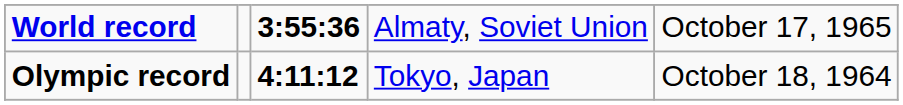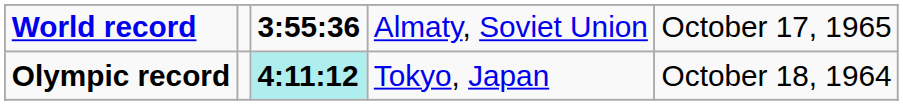Olympic record | column 3: no background -> paleturquoise background
